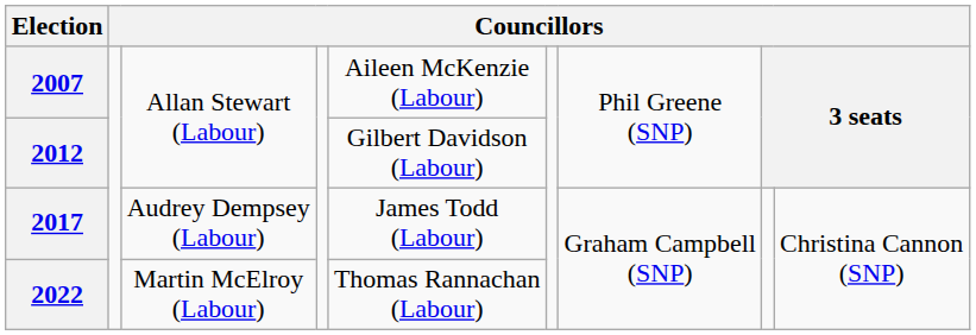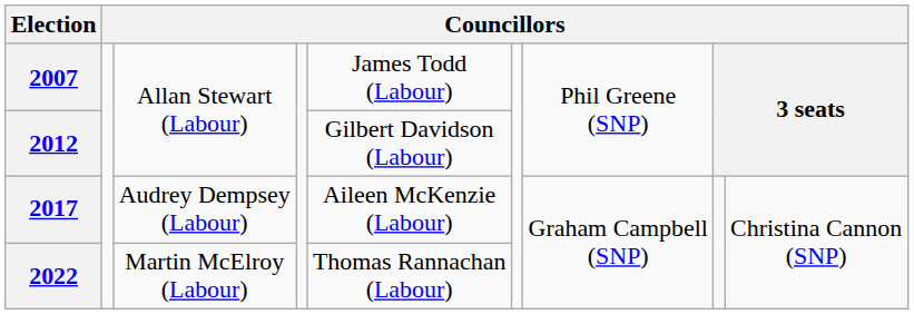2007 | column 5: Aileen McKenzie (Labour) -> James Todd (Labour)
2017 | column 5: James Todd (Labour) -> Aileen McKenzie (Labour)
